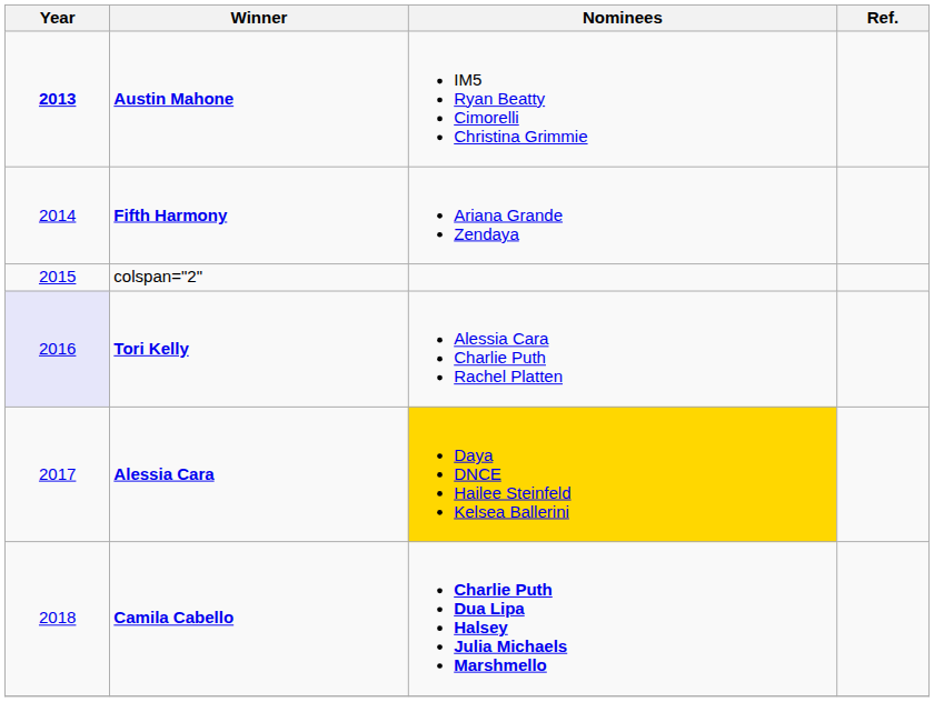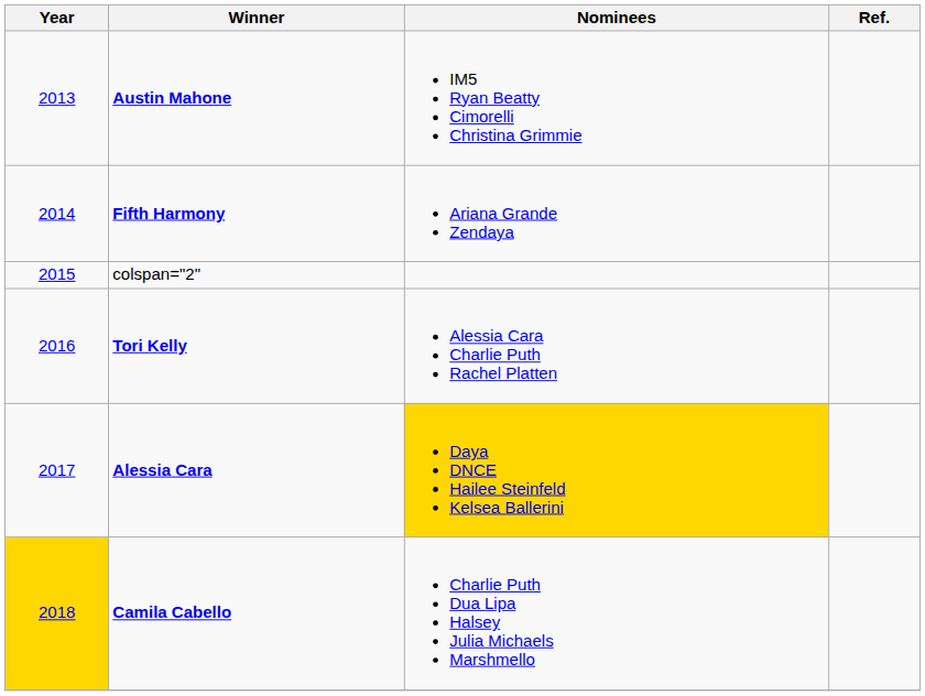Austin Mahone | Year: bold -> normal
Tori Kelly | Year: lavender background -> no background
Camila Cabello | Year: no background -> gold background
Camila Cabello | Nominees: bold -> normal
